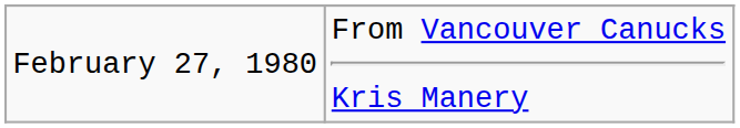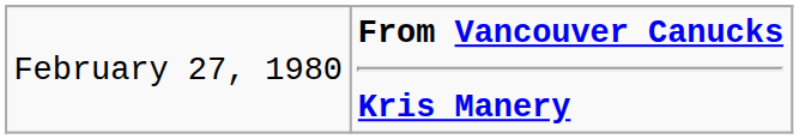February 27, 1980 | column 2: normal -> bold
